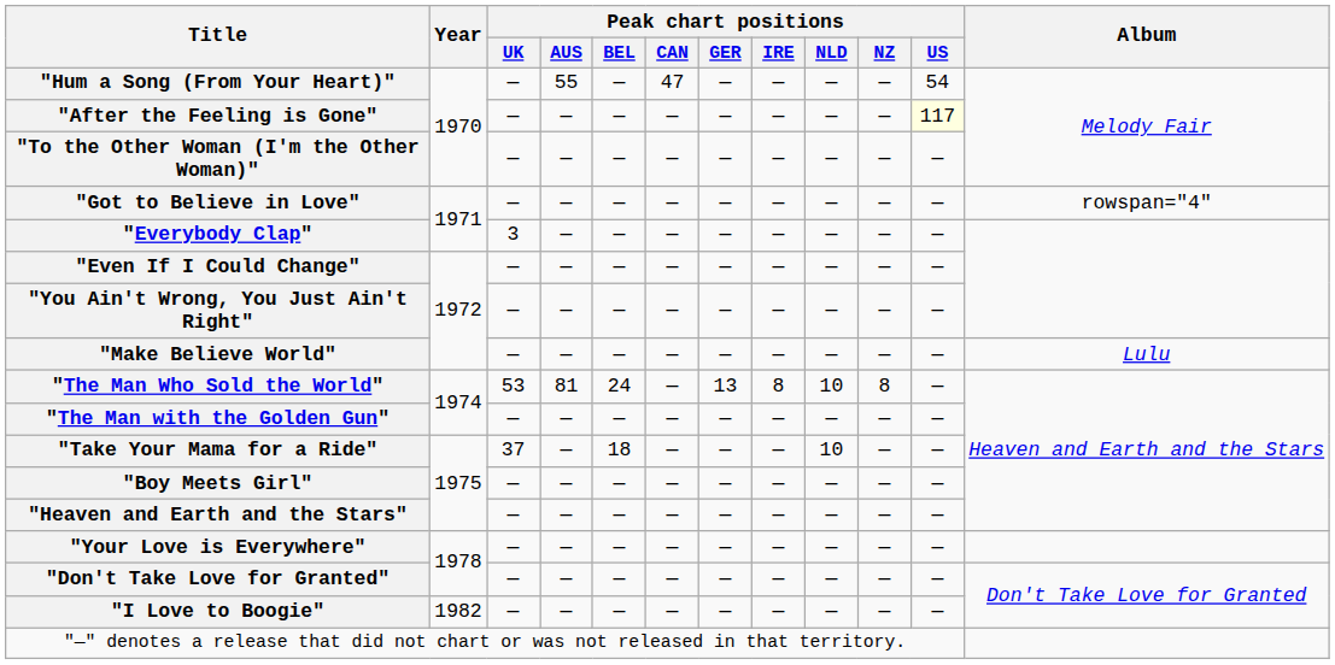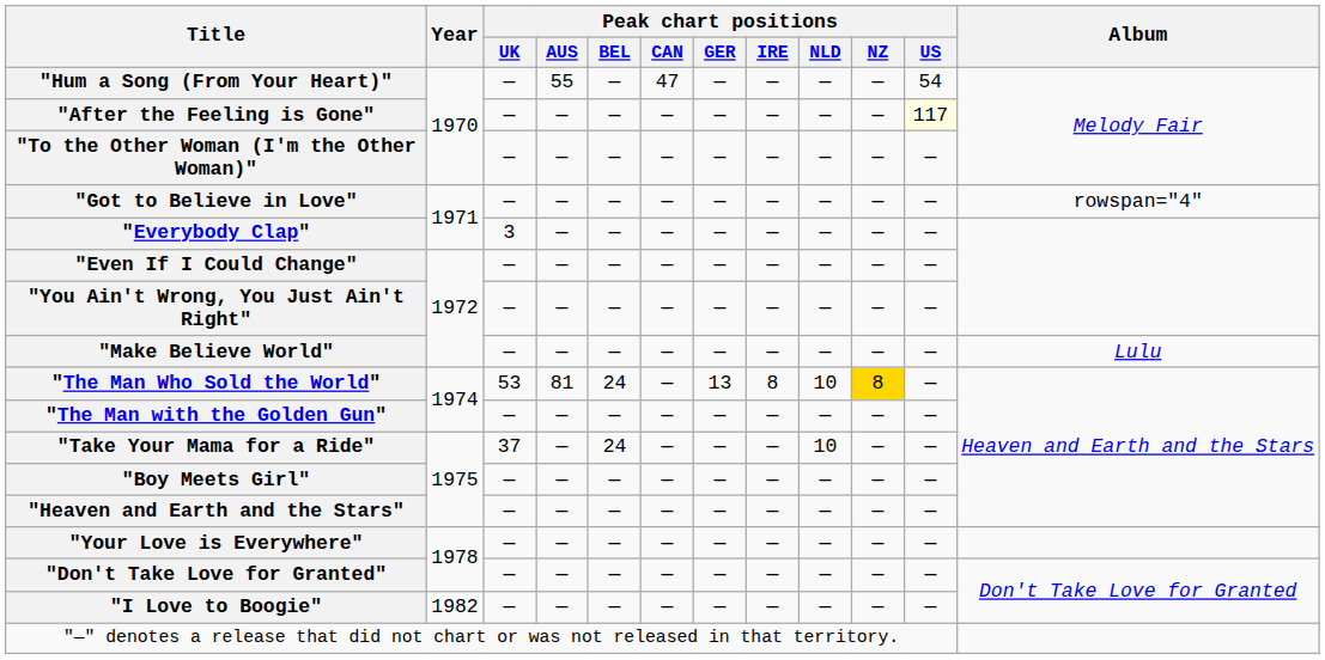"The Man Who Sold the World" | Peak chart positions / NZ: no background -> gold background
"Take Your Mama for a Ride" | Peak chart positions / BEL: 18 -> 24
